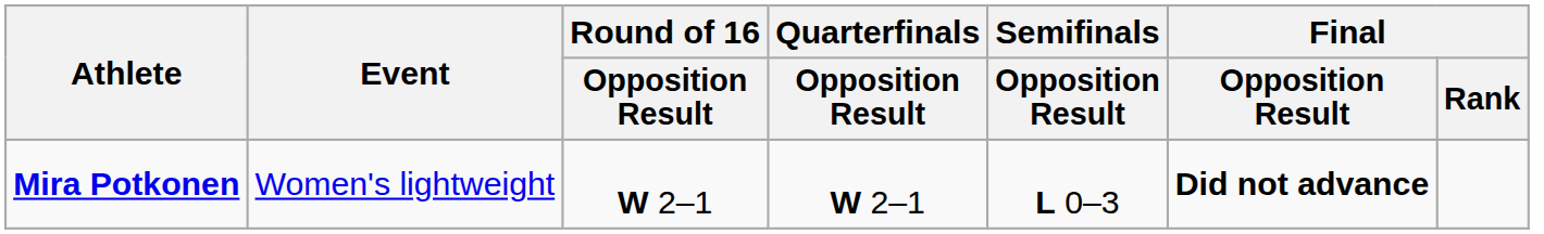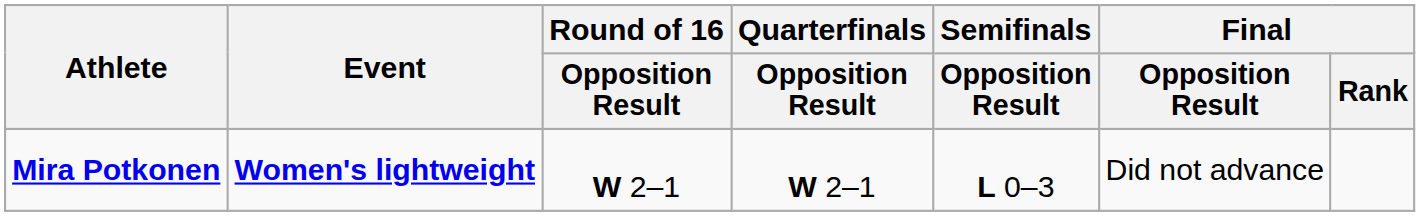Mira Potkonen | Event: normal -> bold
Mira Potkonen | Final / Opposition Result: bold -> normal
